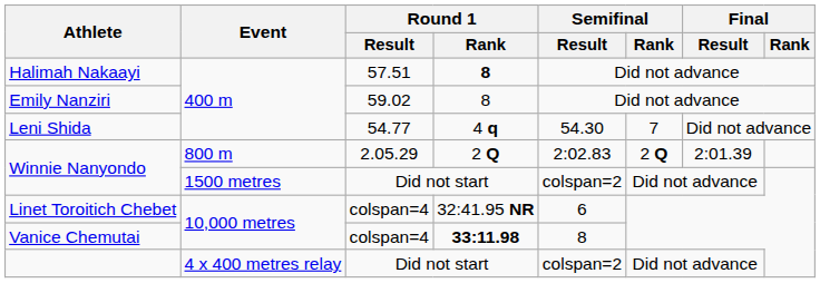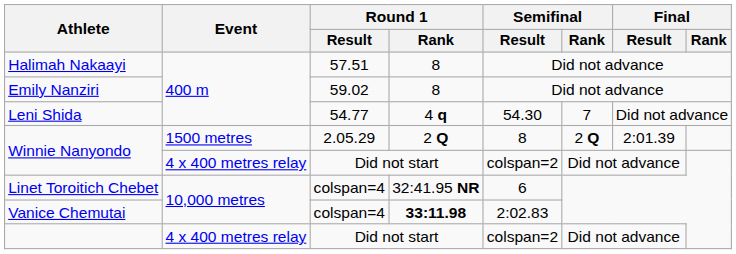Halimah Nakaayi | Round 1 / Rank: bold -> normal
Winnie Nanyondo / 2.05.29 | Event: 800 m -> 1500 metres
Winnie Nanyondo / 2.05.29 | Semifinal / Result: 2:02.83 -> 8
Winnie Nanyondo / Did not start | Event: 1500 metres -> 4 x 400 metres relay
Vanice Chemutai | Semifinal / Result: 8 -> 2:02.83
